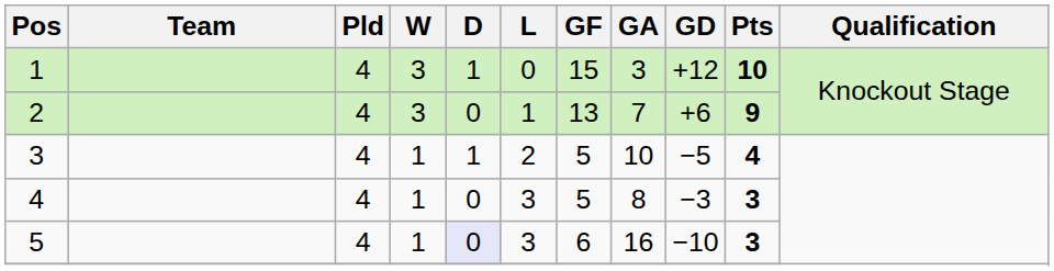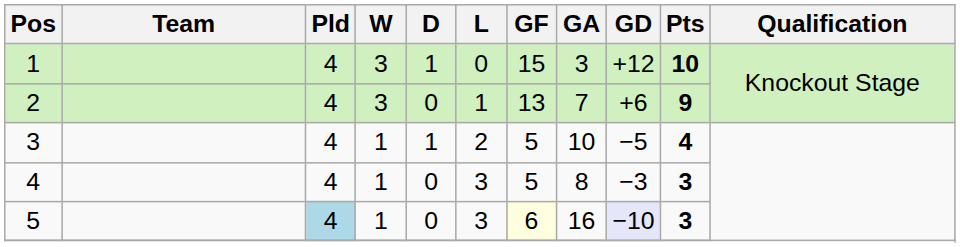row 6 | Pld: no background -> lightblue background
row 6 | D: lavender background -> no background
row 6 | GF: no background -> lightyellow background
row 6 | GD: no background -> lavender background
